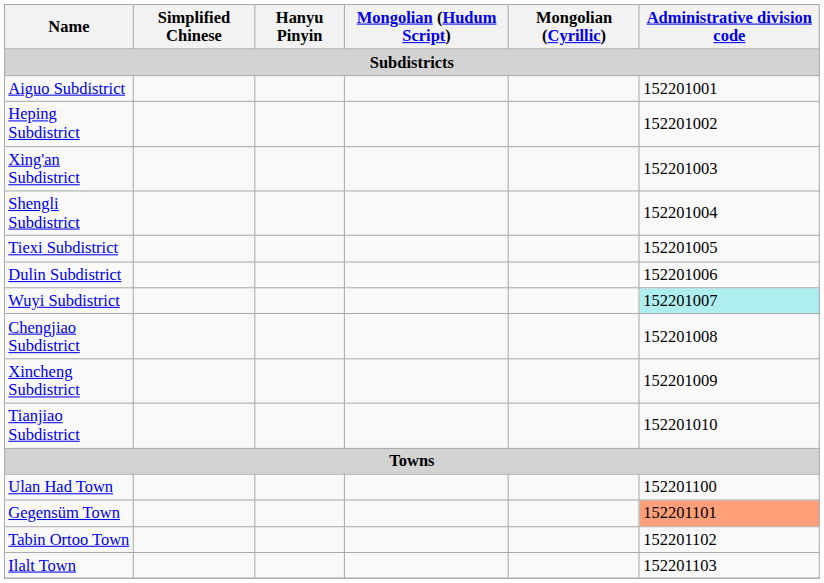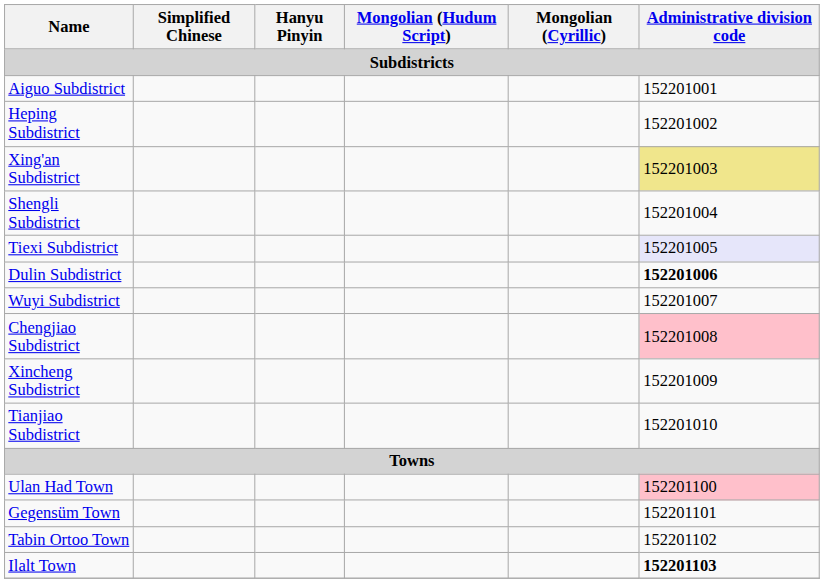Xing'an Subdistrict | Administrative division code: no background -> khaki background
Tiexi Subdistrict | Administrative division code: no background -> lavender background
Dulin Subdistrict | Administrative division code: normal -> bold
Wuyi Subdistrict | Administrative division code: paleturquoise background -> no background
Chengjiao Subdistrict | Administrative division code: no background -> pink background
Ulan Had Town | Administrative division code: no background -> pink background
Gegensüm Town | Administrative division code: lightsalmon background -> no background
Ilalt Town | Administrative division code: normal -> bold
